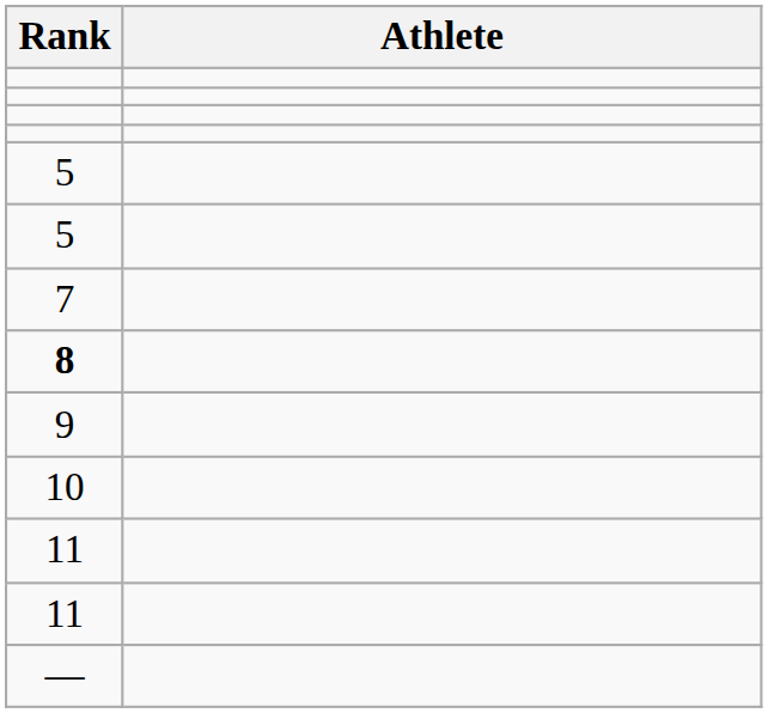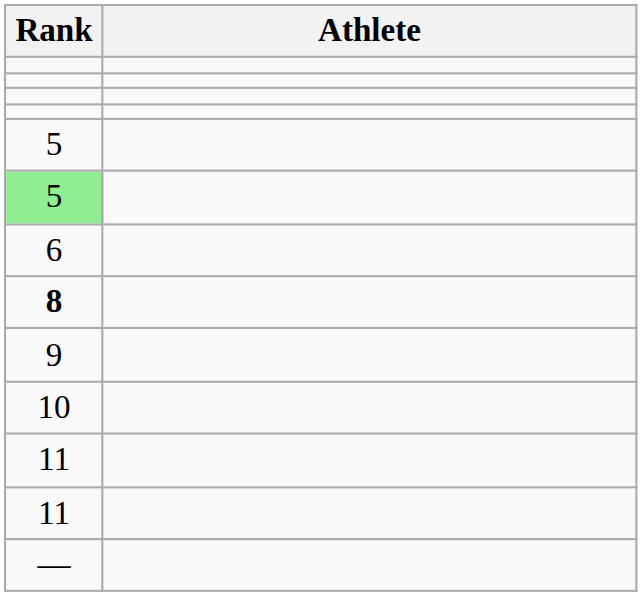row 7 | Rank: no background -> lightgreen background
row 8 | Rank: 7 -> 6
